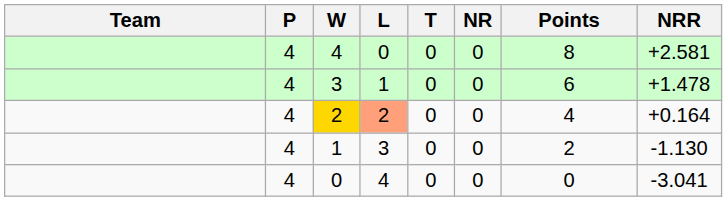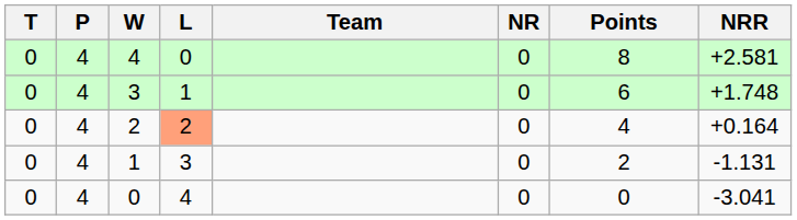columns swapped: Team <-> T
row 3 | NRR: +1.478 -> +1.748
row 4 | W: gold background -> no background
row 5 | NRR: -1.130 -> -1.131
